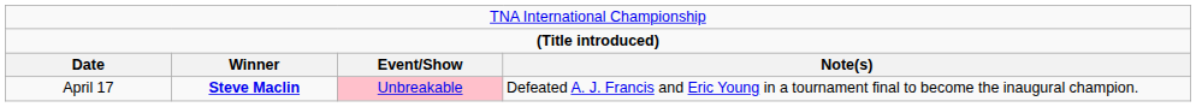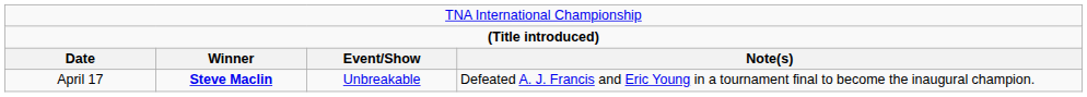April 17 | column 3: pink background -> no background
